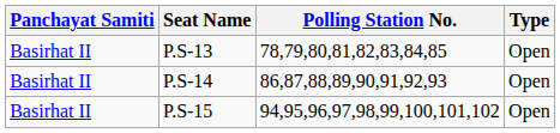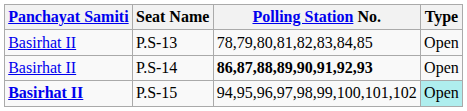P.S-14 | Polling Station No.: normal -> bold
P.S-15 | Panchayat Samiti: normal -> bold
P.S-15 | Type: no background -> paleturquoise background
